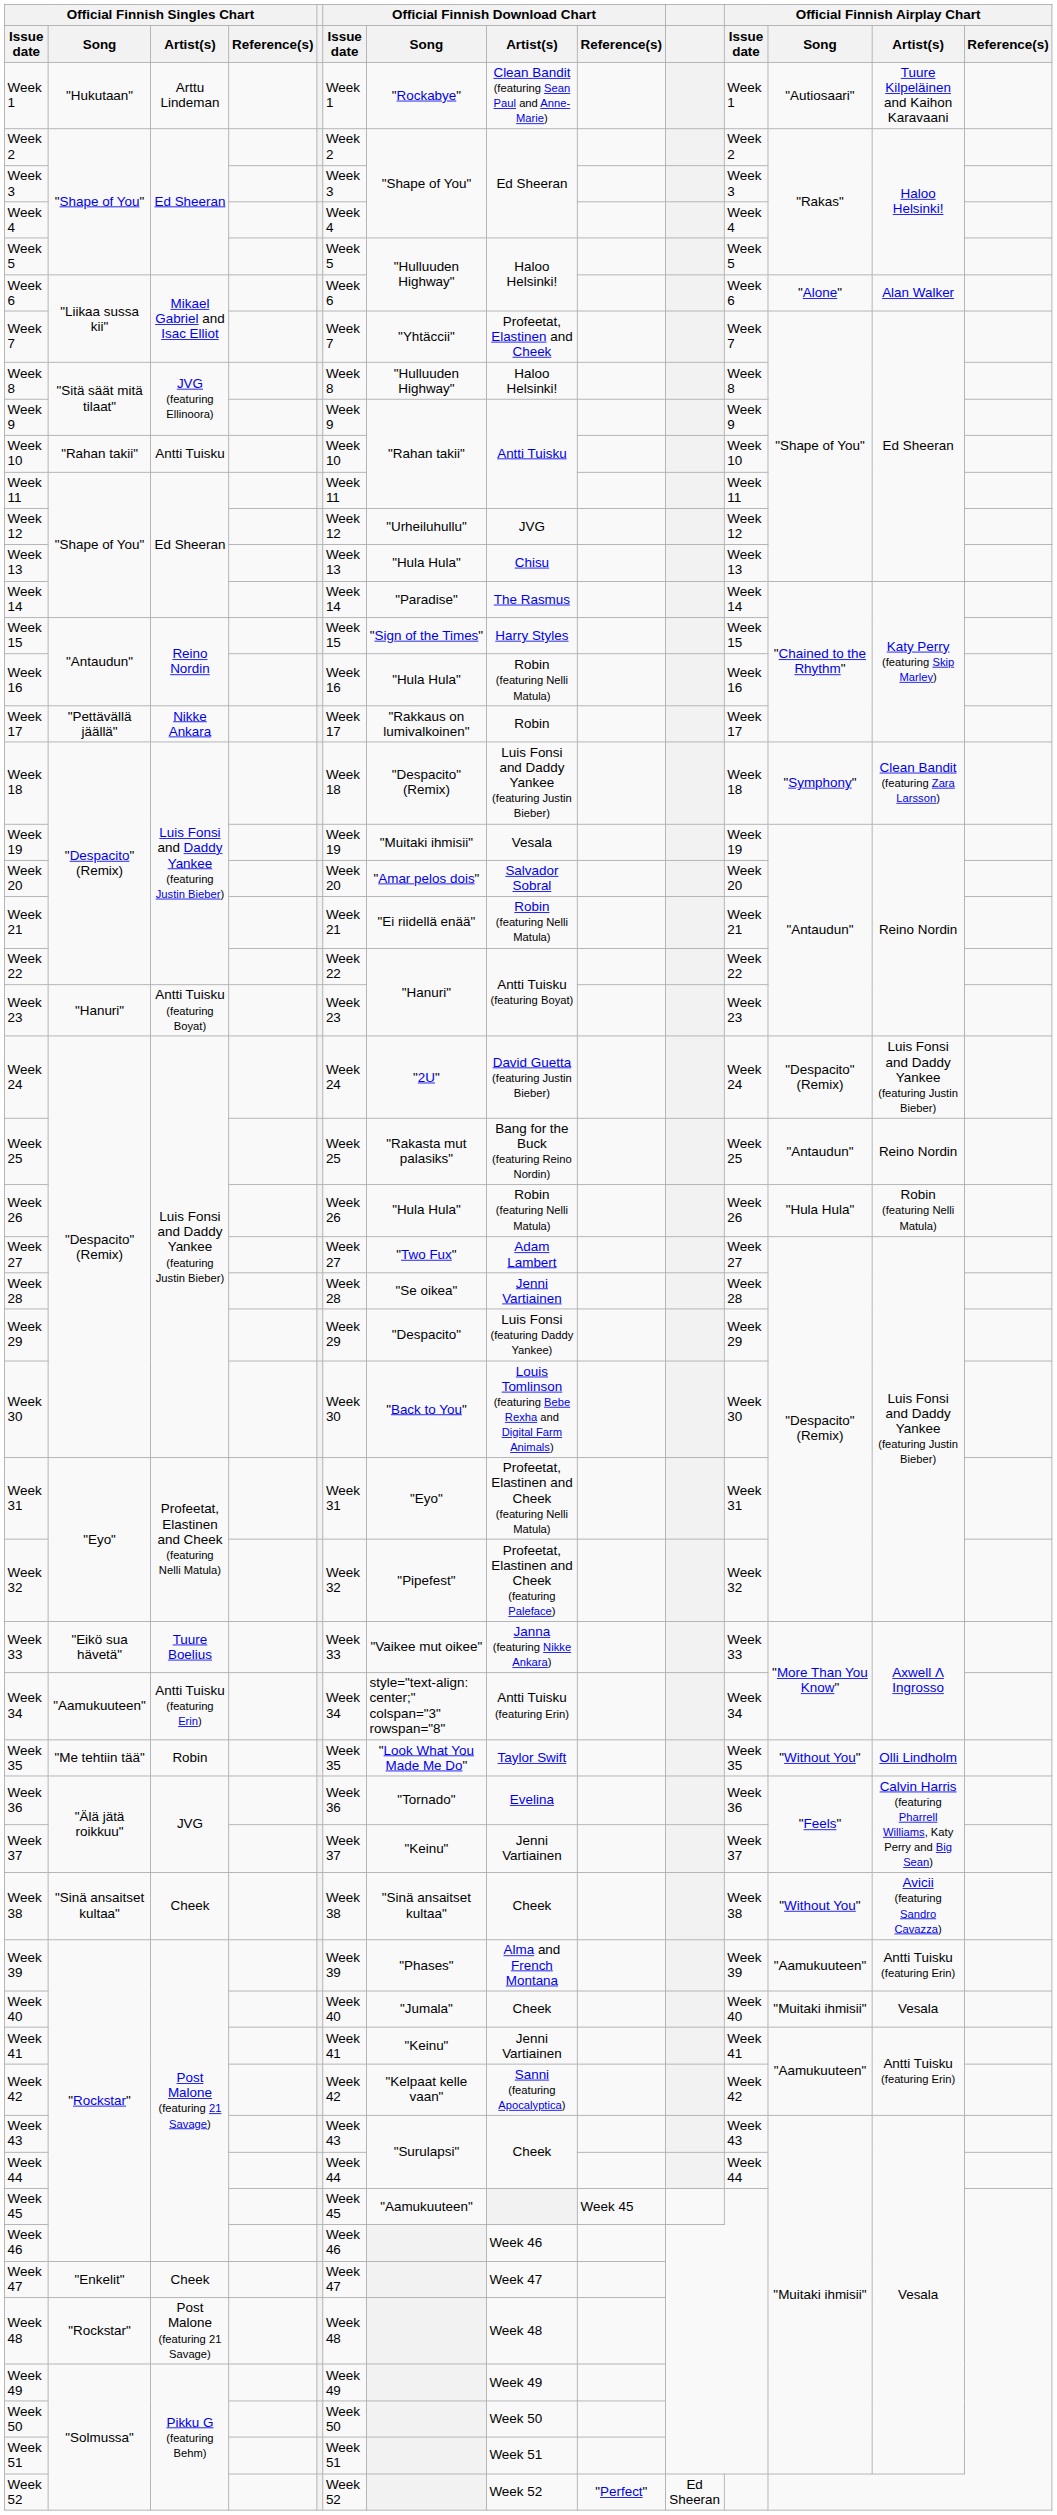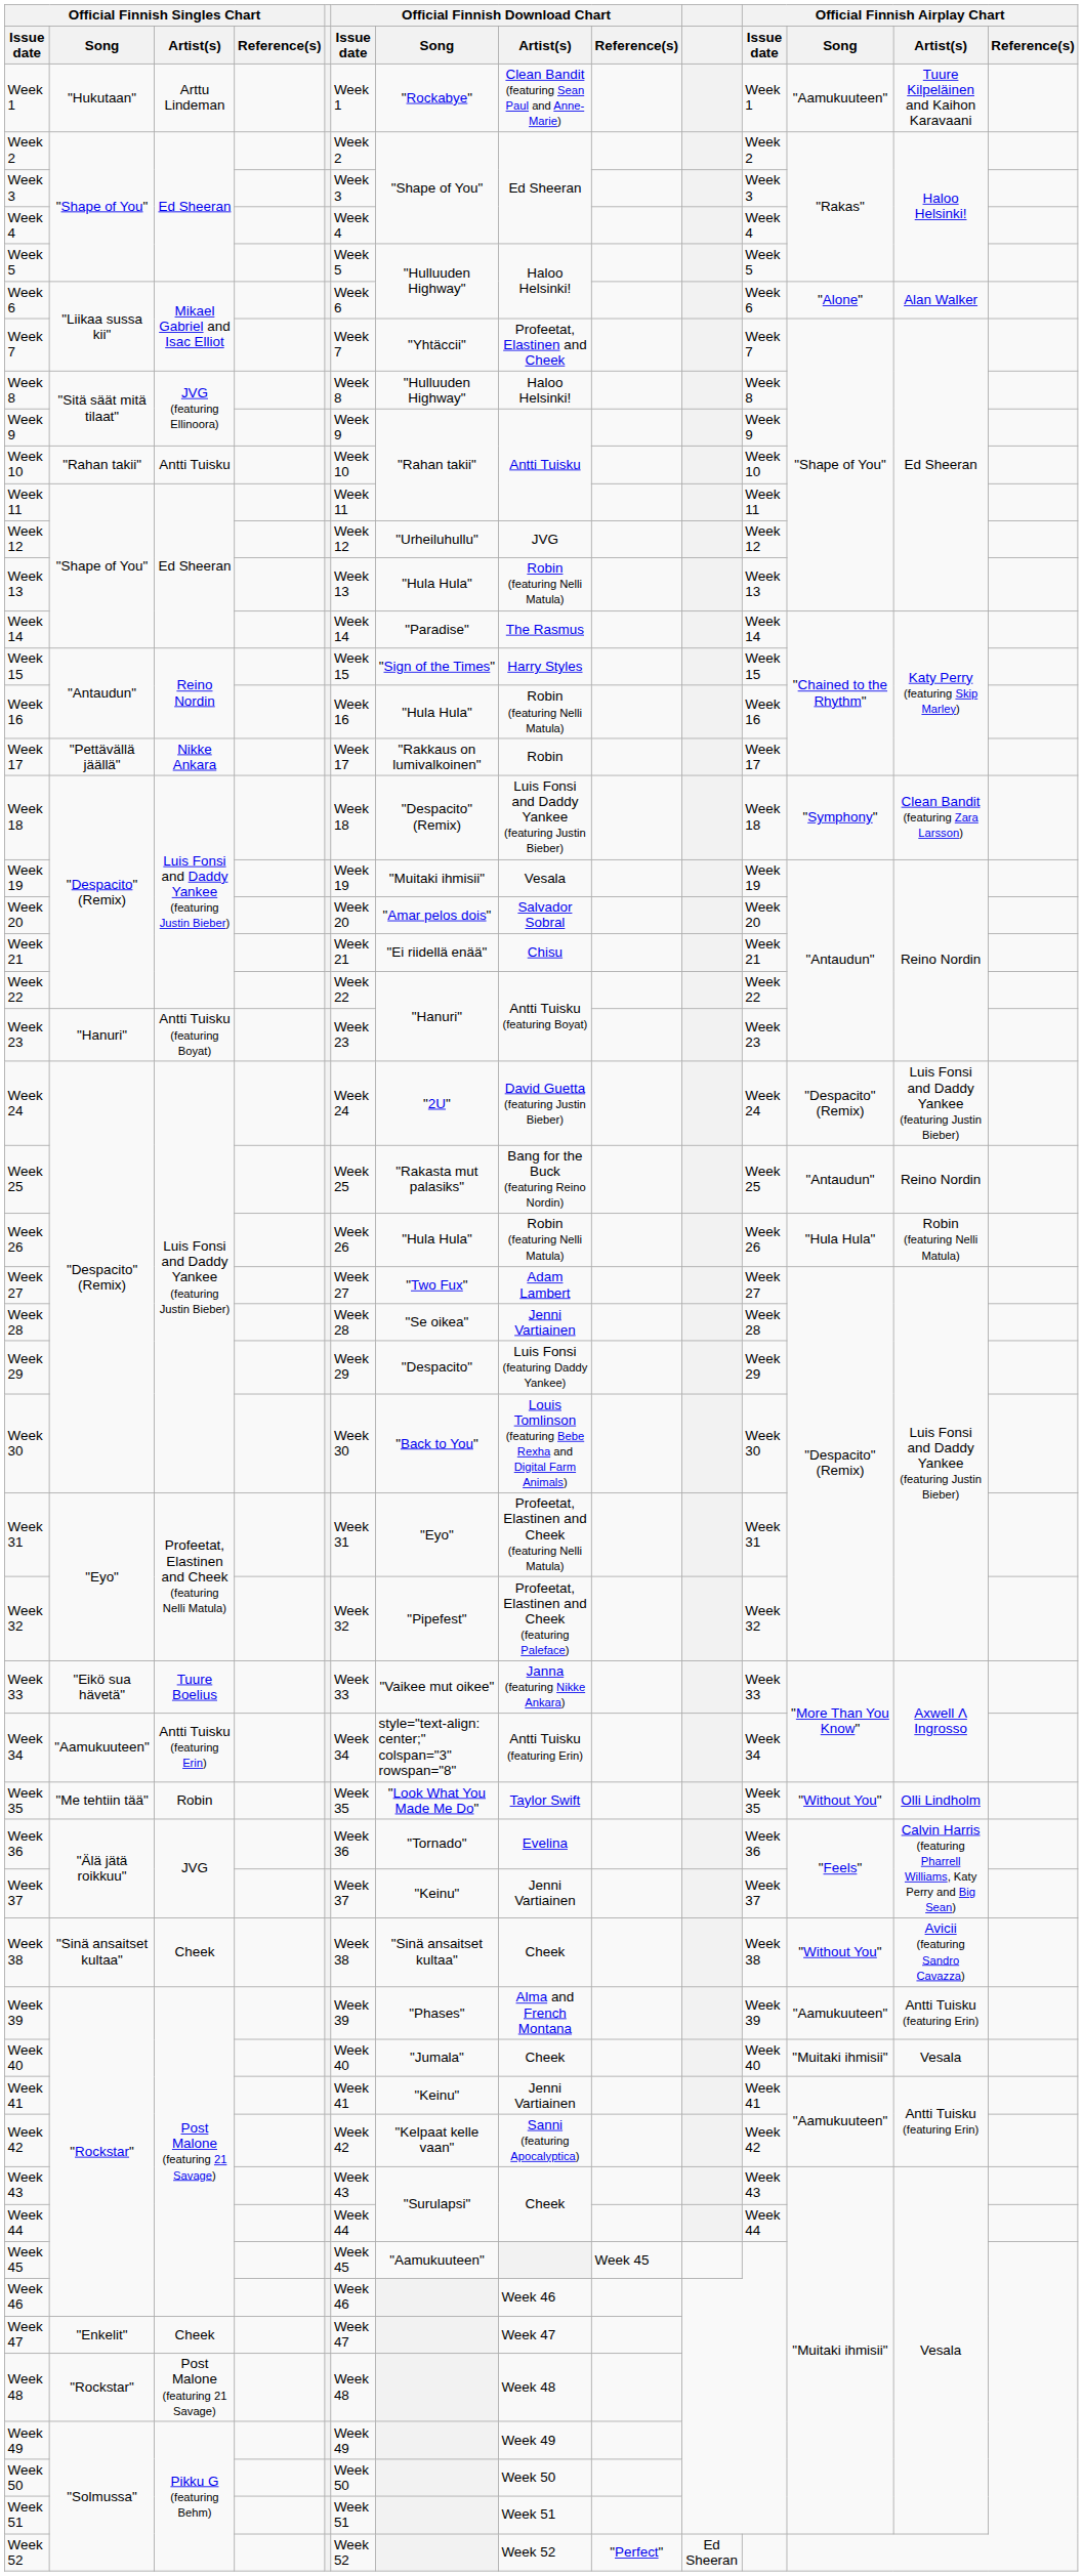row 3 | Official Finnish Airplay Chart / Song: "Autiosaari" -> "Aamukuuteen"
row 15 | Official Finnish Download Chart / Artist(s): Chisu -> Robin (featuring Nelli Matula)
row 23 | Official Finnish Download Chart / Artist(s): Robin (featuring Nelli Matula) -> Chisu
